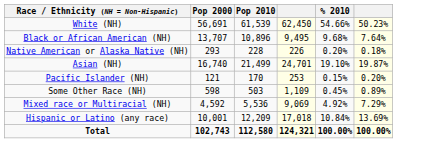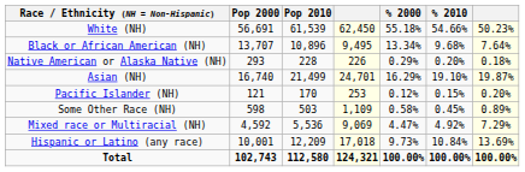+ column: % 2000 | 55.18% | 13.34% | 0.29% | 16.29% | 0.12% | 0.58% | 4.47% | 9.73% | 100.00%
